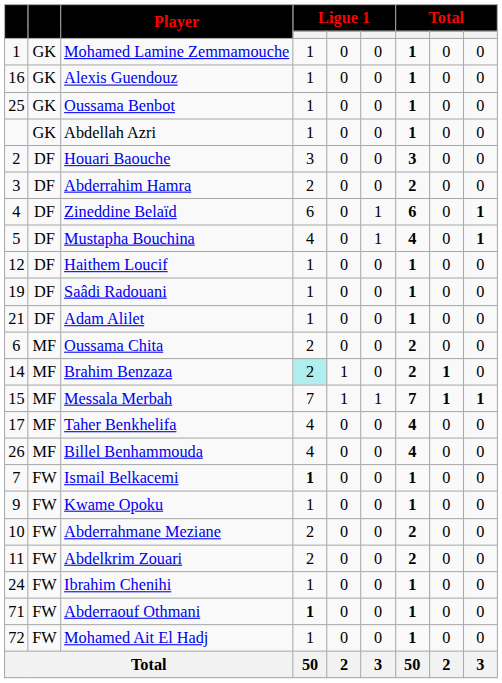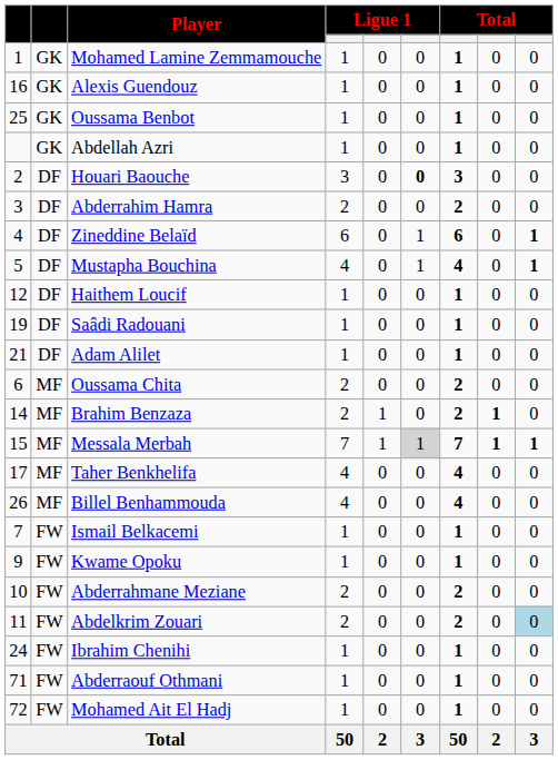Houari Baouche | column 6: normal -> bold
Brahim Benzaza | column 4: paleturquoise background -> no background
Messala Merbah | column 6: no background -> lightgrey background
Ismail Belkacemi | column 4: bold -> normal
Abdelkrim Zouari | column 9: no background -> lightblue background
Abderraouf Othmani | column 4: bold -> normal
